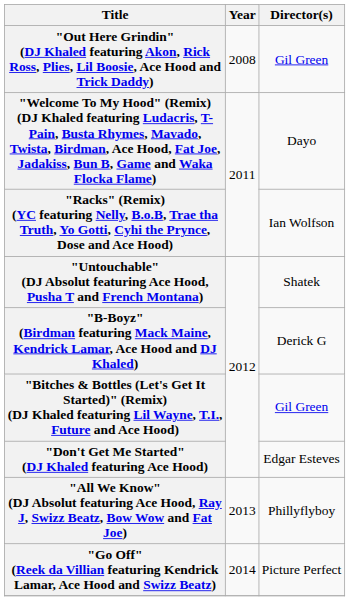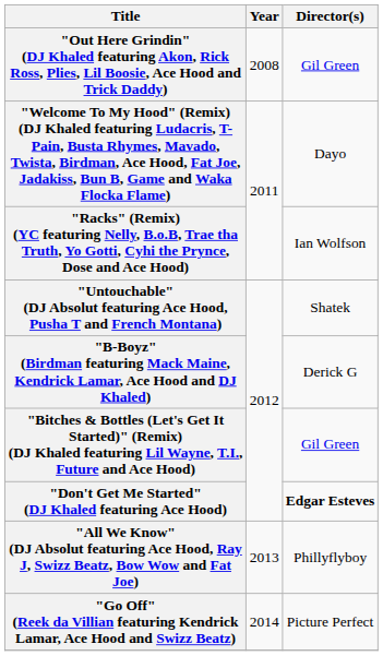"Don't Get Me Started" (DJ Khaled featuring Ace Hood) | Director(s): normal -> bold
